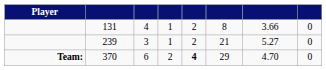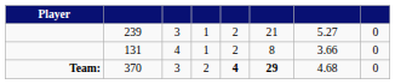rows swapped: 239 <-> 131
370 | column 3: 6 -> 3
370 | column 6: normal -> bold
370 | column 7: 4.70 -> 4.68
